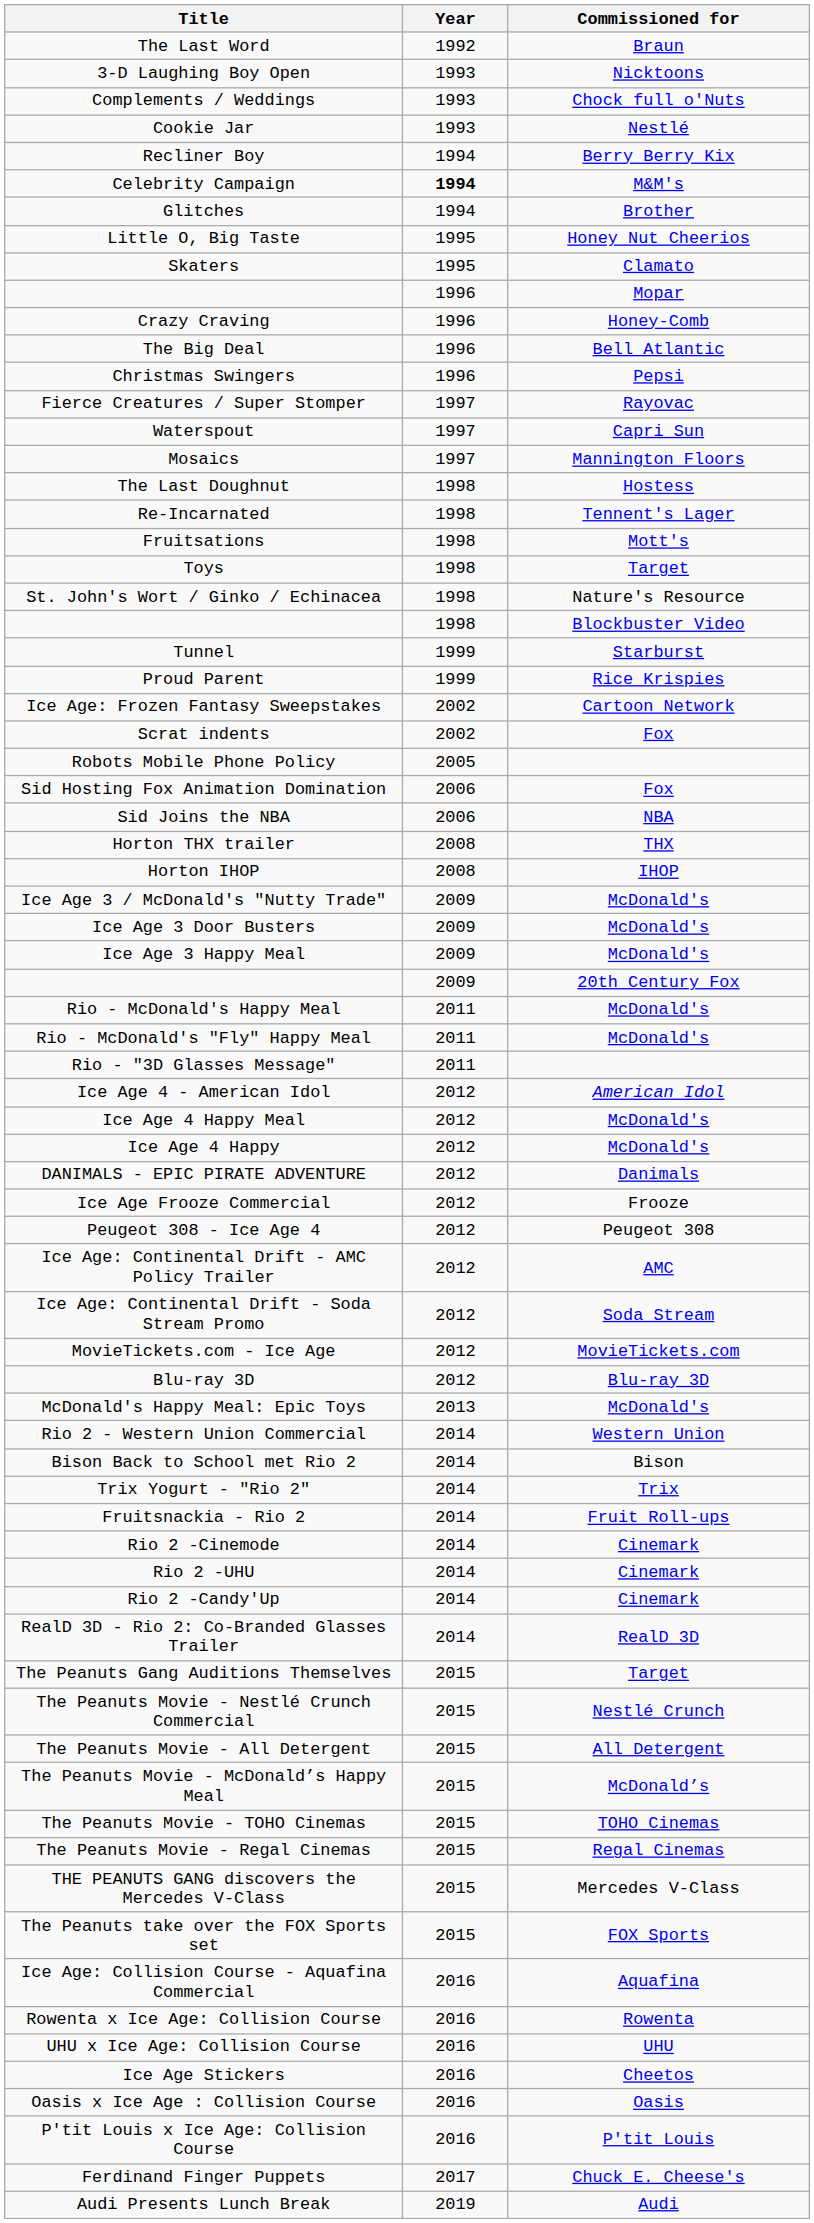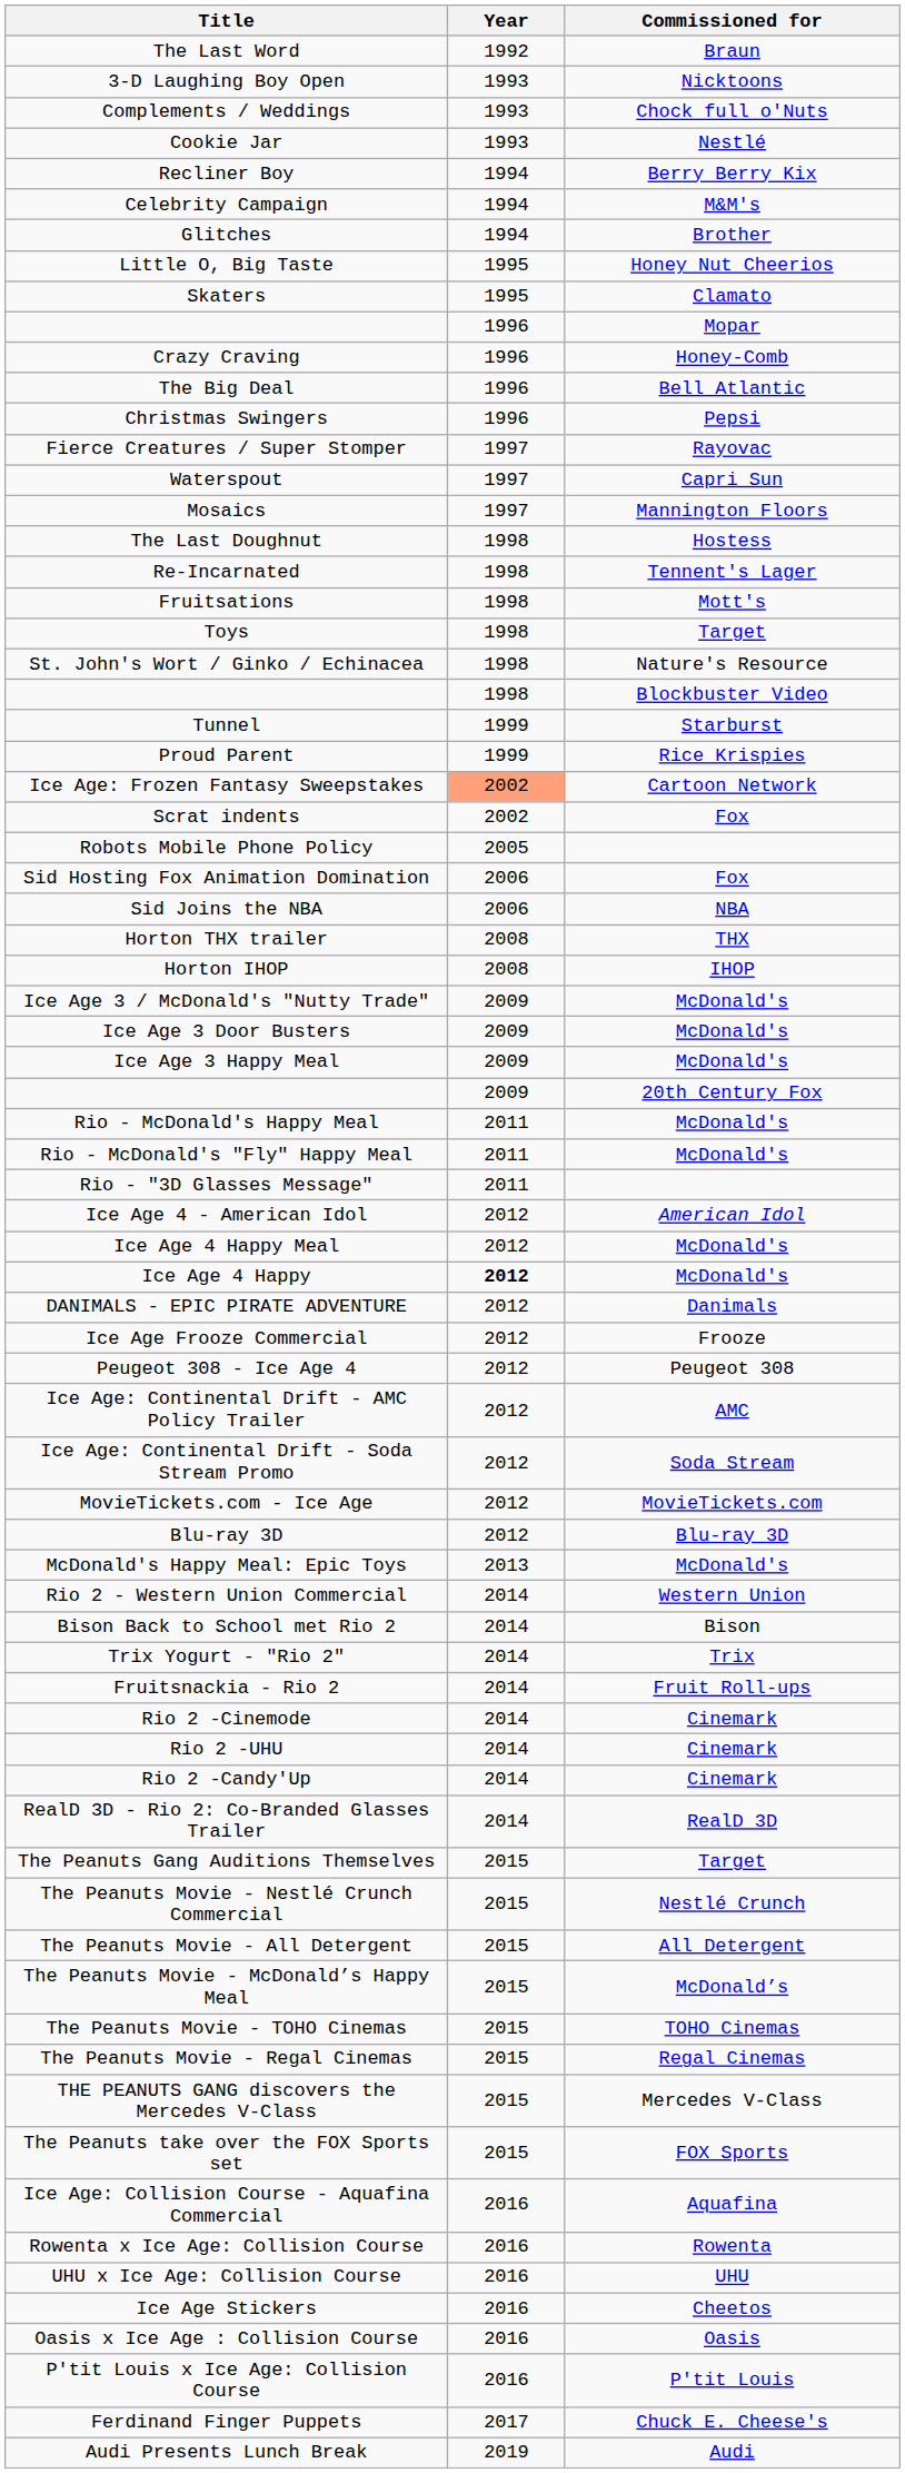Celebrity Campaign | Year: bold -> normal
Ice Age: Frozen Fantasy Sweepstakes | Year: no background -> lightsalmon background
Ice Age 4 Happy | Year: normal -> bold
